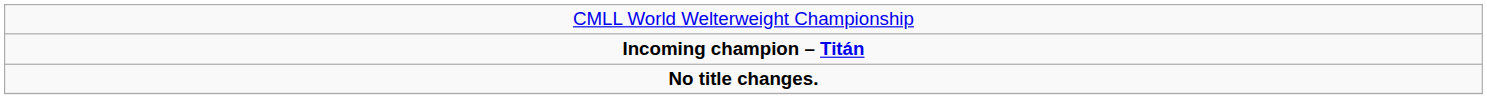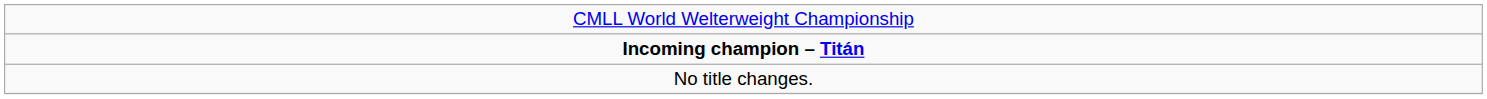No title changes. | column 1: bold -> normal
